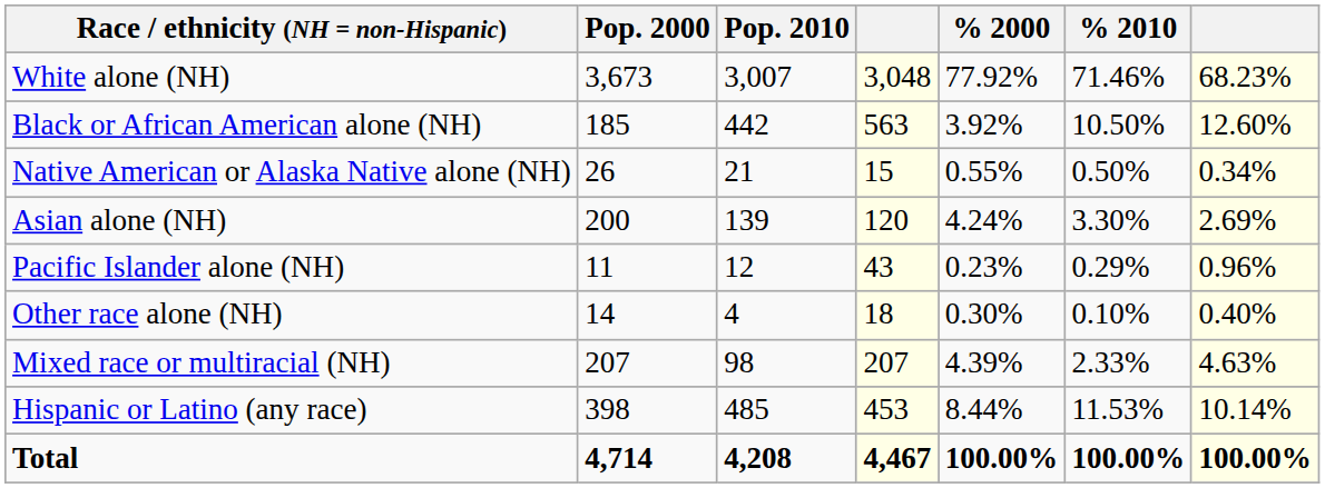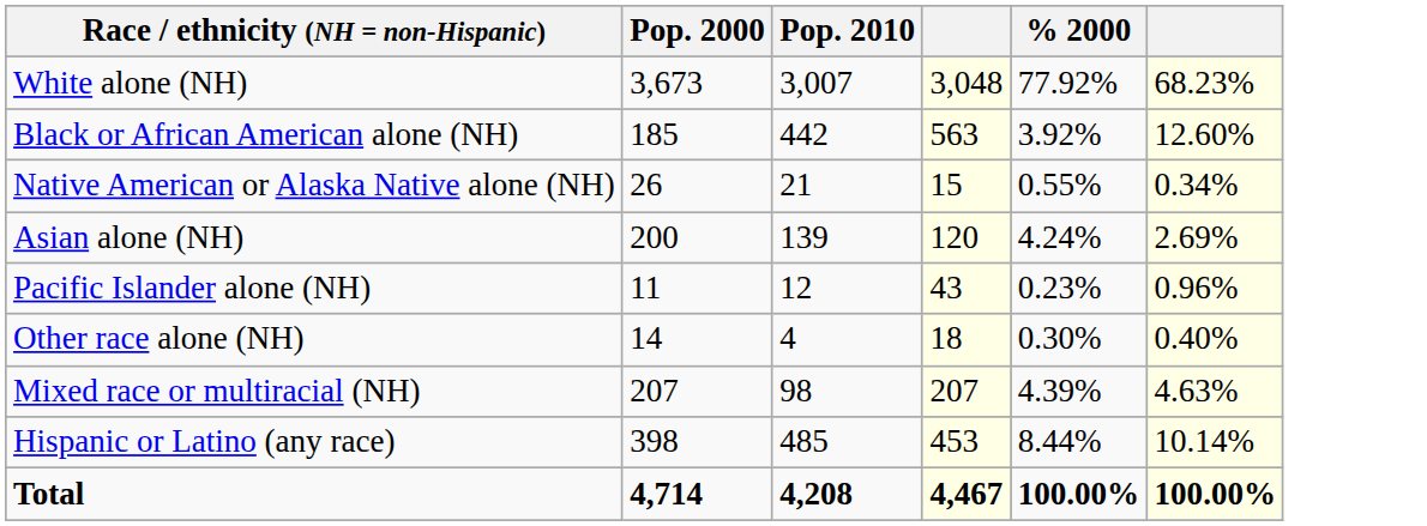- column: % 2010 | 71.46% | 10.50% | 0.50% | 3.30% | 0.29% | 0.10% | 2.33% | 11.53% | 100.00%
